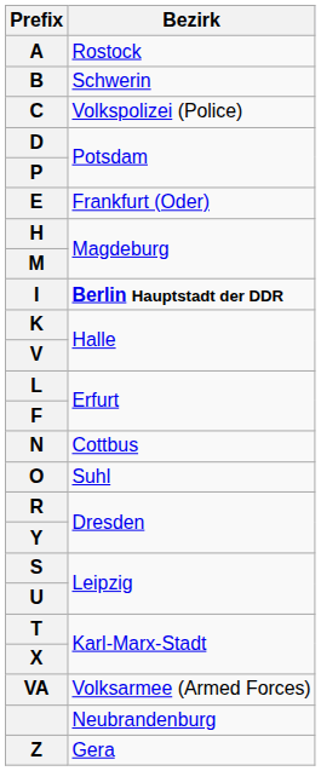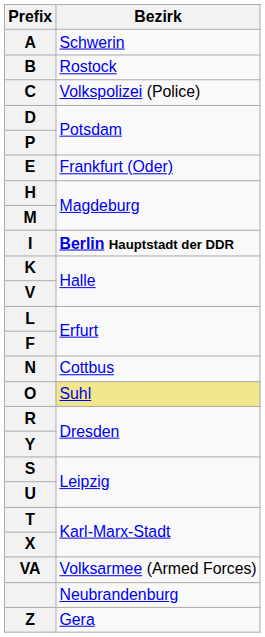row 2 | Bezirk: Rostock -> Schwerin
row 3 | Bezirk: Schwerin -> Rostock
row 16 | Bezirk: no background -> khaki background
